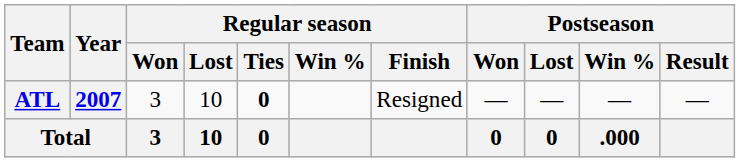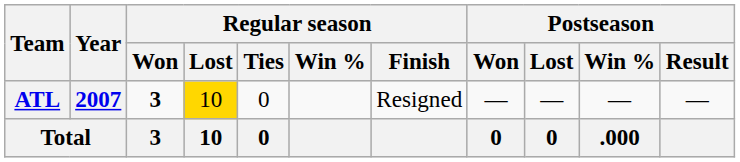ATL | Regular season / Won: normal -> bold
ATL | Regular season / Lost: no background -> gold background
ATL | Regular season / Ties: bold -> normal
